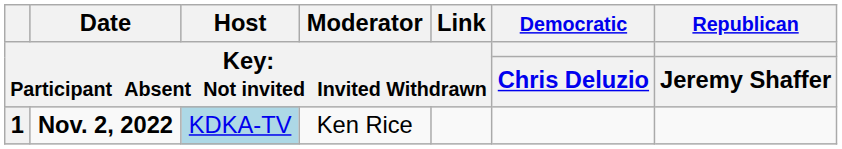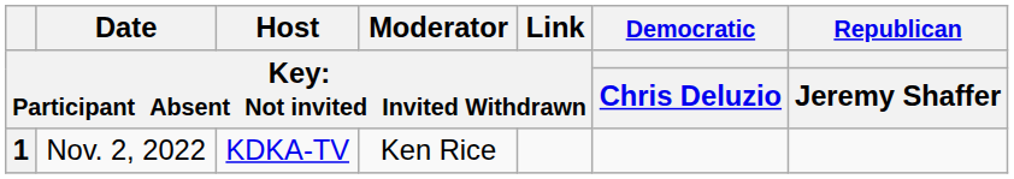1 | column 2: bold -> normal
1 | column 3: lightblue background -> no background
